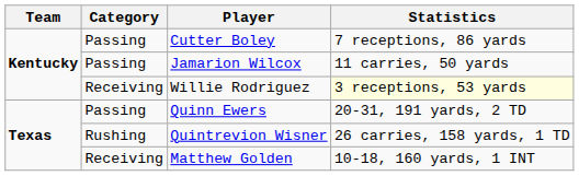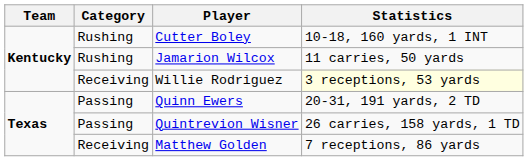Cutter Boley | Category: Passing -> Rushing
Cutter Boley | Statistics: 7 receptions, 86 yards -> 10-18, 160 yards, 1 INT
Jamarion Wilcox | Category: Passing -> Rushing
Quintrevion Wisner | Category: Rushing -> Passing
Matthew Golden | Statistics: 10-18, 160 yards, 1 INT -> 7 receptions, 86 yards
